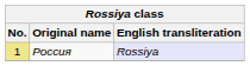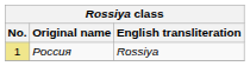Россия | English transliteration: lavender background -> no background
